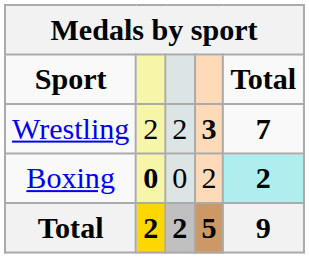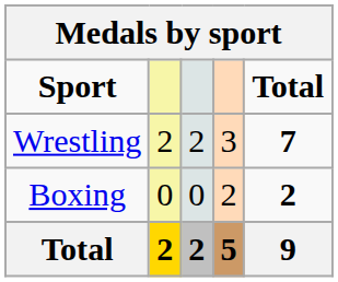Wrestling | column 4: bold -> normal
Boxing | column 2: bold -> normal
Boxing | Total: paleturquoise background -> no background
